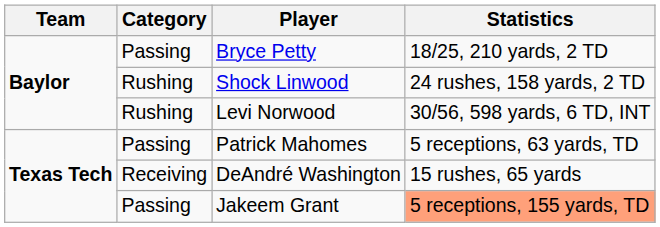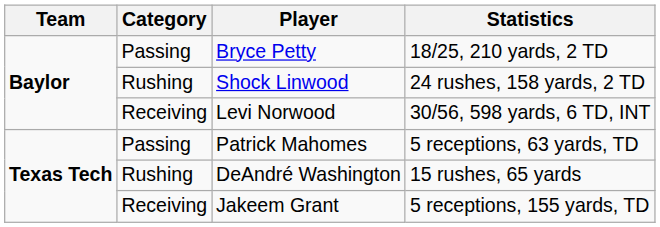Levi Norwood | Category: Rushing -> Receiving
DeAndré Washington | Category: Receiving -> Rushing
Jakeem Grant | Category: Passing -> Receiving
Jakeem Grant | Statistics: lightsalmon background -> no background
